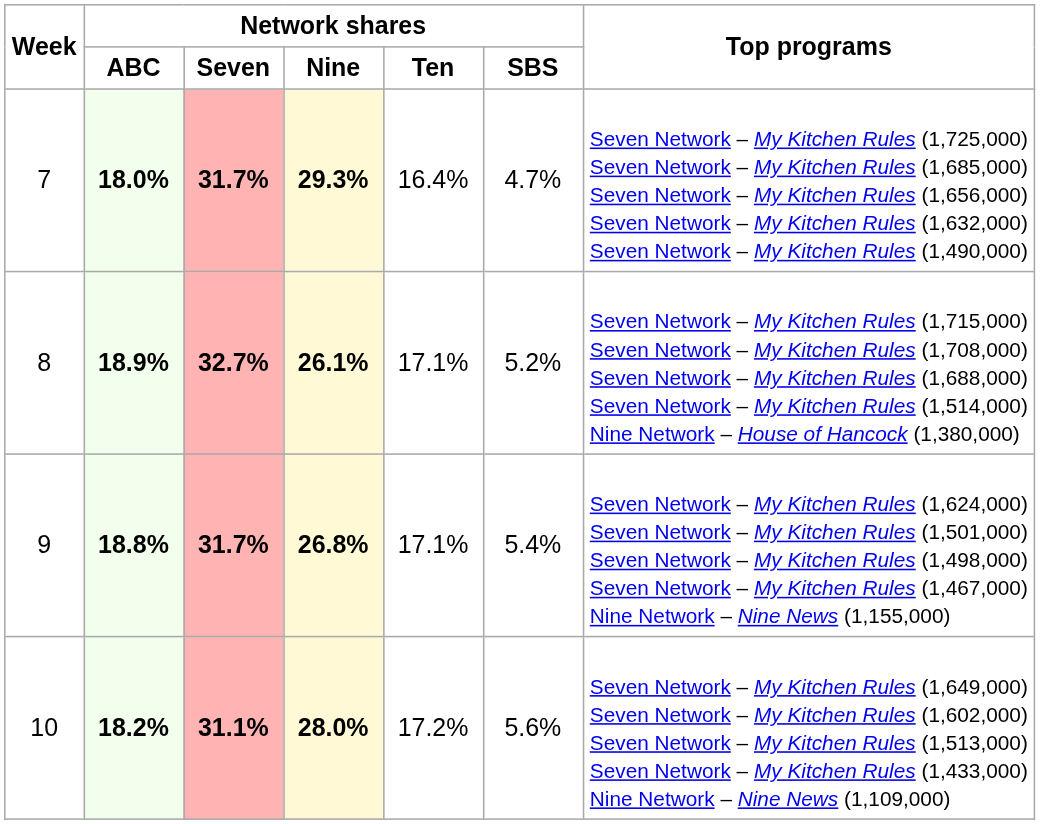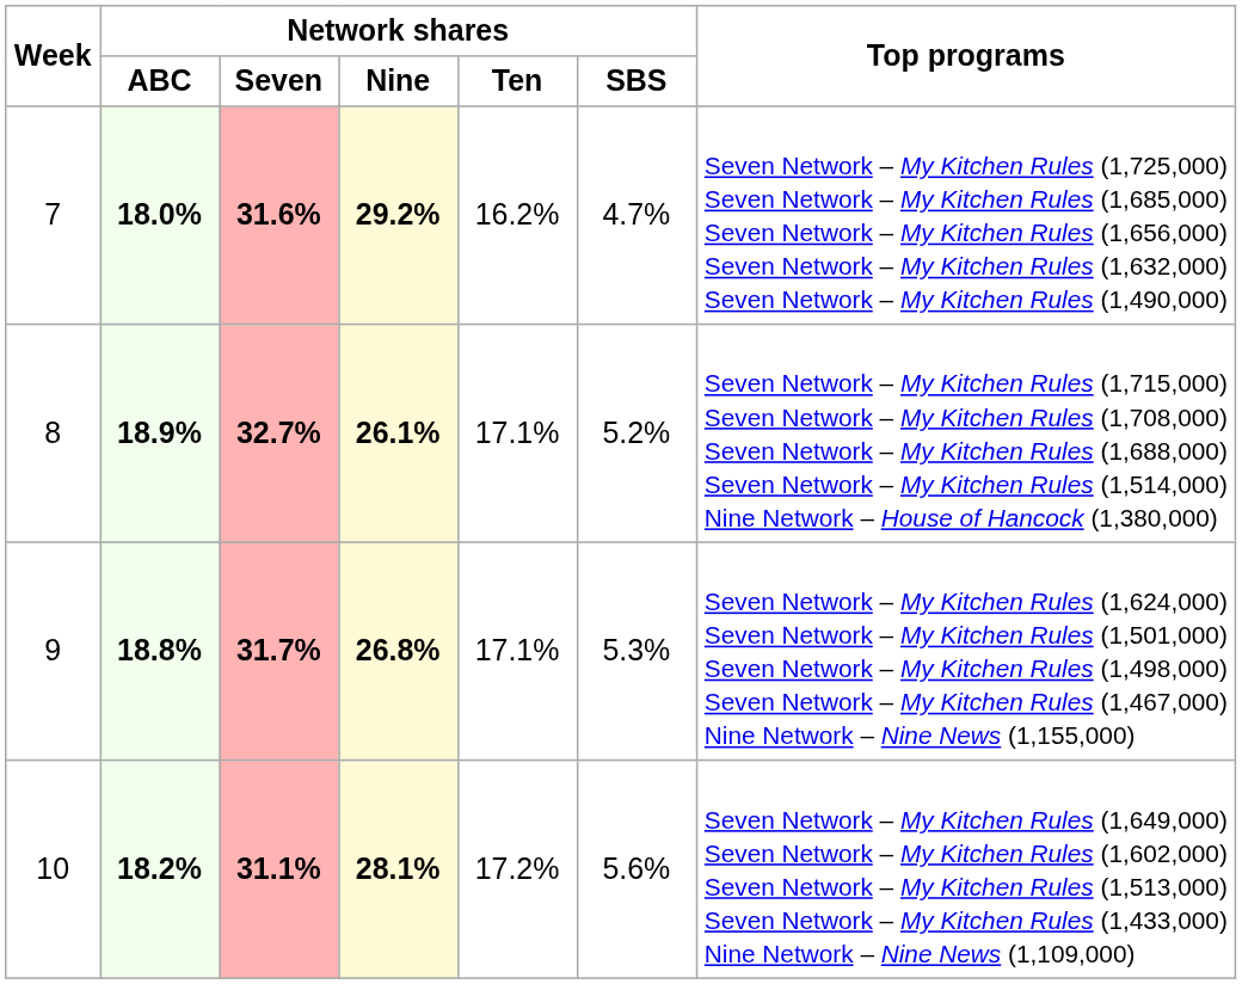7 | column 3: 31.7% -> 31.6%
7 | column 4: 29.3% -> 29.2%
7 | column 5: 16.4% -> 16.2%
9 | column 6: 5.4% -> 5.3%
10 | column 4: 28.0% -> 28.1%
